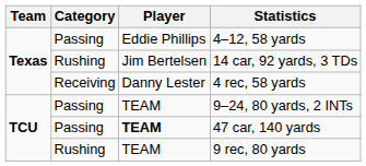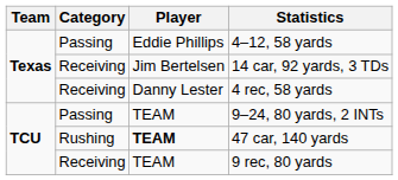14 car, 92 yards, 3 TDs | Category: Rushing -> Receiving
47 car, 140 yards | Category: Passing -> Rushing
9 rec, 80 yards | Category: Rushing -> Receiving
